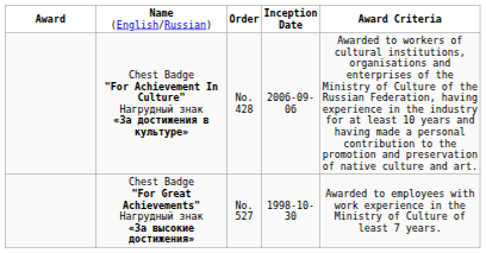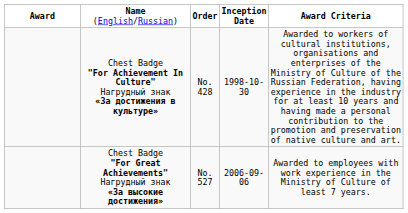row 2 | column 4: 2006-09-06 -> 1998-10-30
row 3 | column 4: 1998-10-30 -> 2006-09-06
